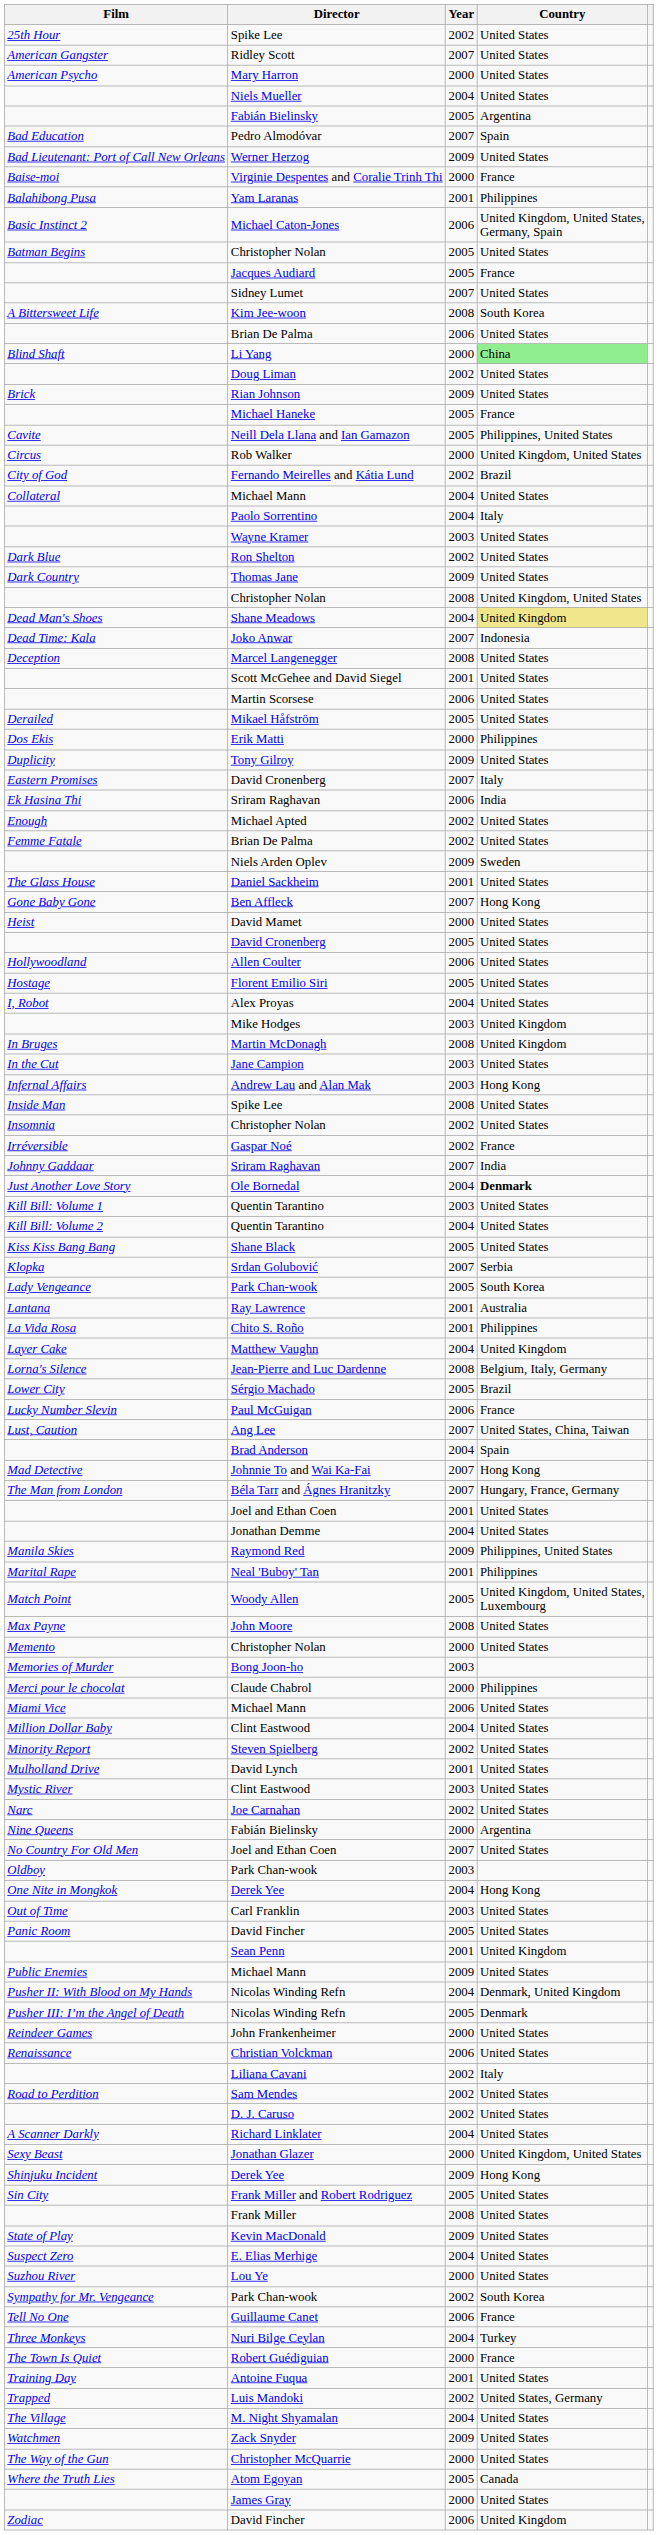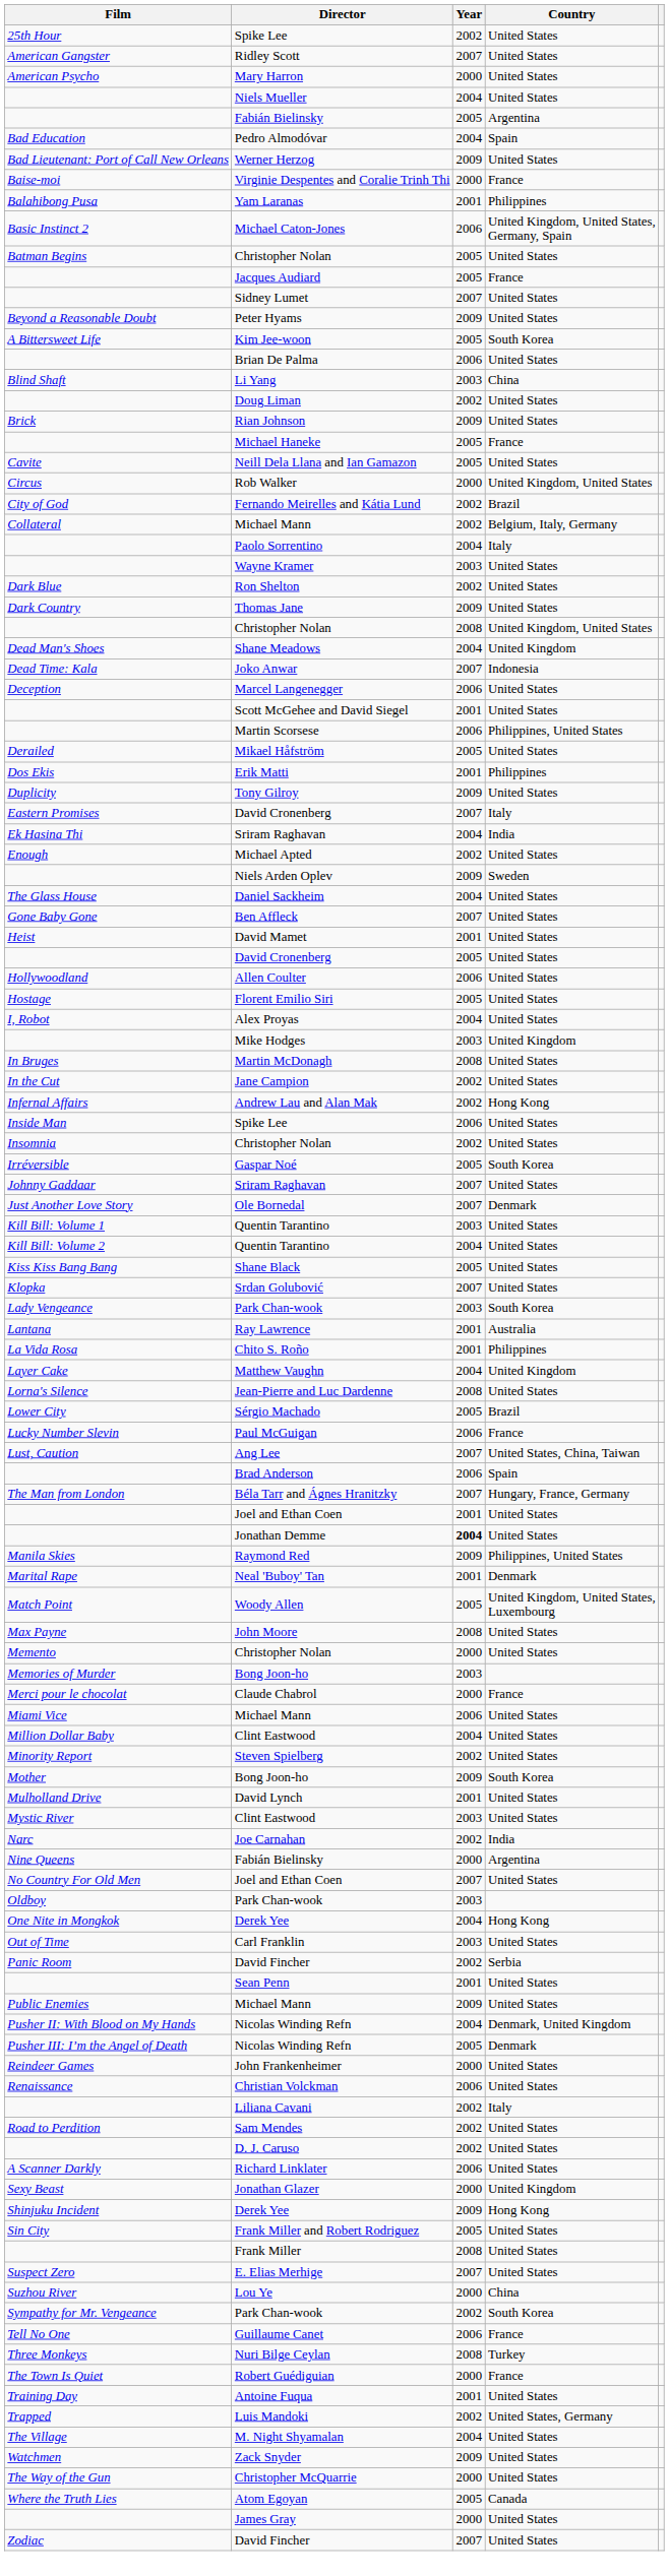Pedro Almodóvar | Year: 2007 -> 2004
+ row: Beyond a Reasonable Doubt | Peter Hyams | 2009 | United States
Kim Jee-woon | Year: 2008 -> 2005
Li Yang | Year: 2000 -> 2003
Li Yang | Country: lightgreen background -> no background
Neill Dela Llana and Ian Gamazon | Country: Philippines, United States -> United States
Collateral / Michael Mann | Year: 2004 -> 2002
Collateral / Michael Mann | Country: United States -> Belgium, Italy, Germany
Shane Meadows | Country: khaki background -> no background
Marcel Langenegger | Year: 2008 -> 2006
Martin Scorsese | Country: United States -> Philippines, United States
Erik Matti | Year: 2000 -> 2001
Ek Hasina Thi / Sriram Raghavan | Year: 2006 -> 2004
- row: Femme Fatale | Brian De Palma | 2002 | United States
Daniel Sackheim | Year: 2001 -> 2004
Ben Affleck | Country: Hong Kong -> United States
David Mamet | Year: 2000 -> 2001
Martin McDonagh | Country: United Kingdom -> United States
Jane Campion | Year: 2003 -> 2002
Andrew Lau and Alan Mak | Year: 2003 -> 2002
Inside Man / Spike Lee | Year: 2008 -> 2006
Gaspar Noé | Year: 2002 -> 2005
Gaspar Noé | Country: France -> South Korea
Johnny Gaddaar / Sriram Raghavan | Country: India -> United States
Ole Bornedal | Year: 2004 -> 2007
Ole Bornedal | Country: bold -> normal
Srdan Golubović | Country: Serbia -> United States
Lady Vengeance / Park Chan-wook | Year: 2005 -> 2003
Jean-Pierre and Luc Dardenne | Country: Belgium, Italy, Germany -> United States
Brad Anderson | Year: 2004 -> 2006
- row: Mad Detective | Johnnie To and Wai Ka-Fai | 2007 | Hong Kong
Jonathan Demme | Year: normal -> bold
Neal 'Buboy' Tan | Country: Philippines -> Denmark
Claude Chabrol | Country: Philippines -> France
+ row: Mother | Bong Joon-ho | 2009 | South Korea
Joe Carnahan | Country: United States -> India
Panic Room / David Fincher | Year: 2005 -> 2002
Panic Room / David Fincher | Country: United States -> Serbia
Sean Penn | Country: United Kingdom -> United States
Richard Linklater | Year: 2004 -> 2006
Jonathan Glazer | Country: United Kingdom, United States -> United Kingdom
- row: State of Play | Kevin MacDonald | 2009 | United States
E. Elias Merhige | Year: 2004 -> 2007
Lou Ye | Country: United States -> China
Nuri Bilge Ceylan | Year: 2004 -> 2008
Zodiac / David Fincher | Year: 2006 -> 2007
Zodiac / David Fincher | Country: United Kingdom -> United States
